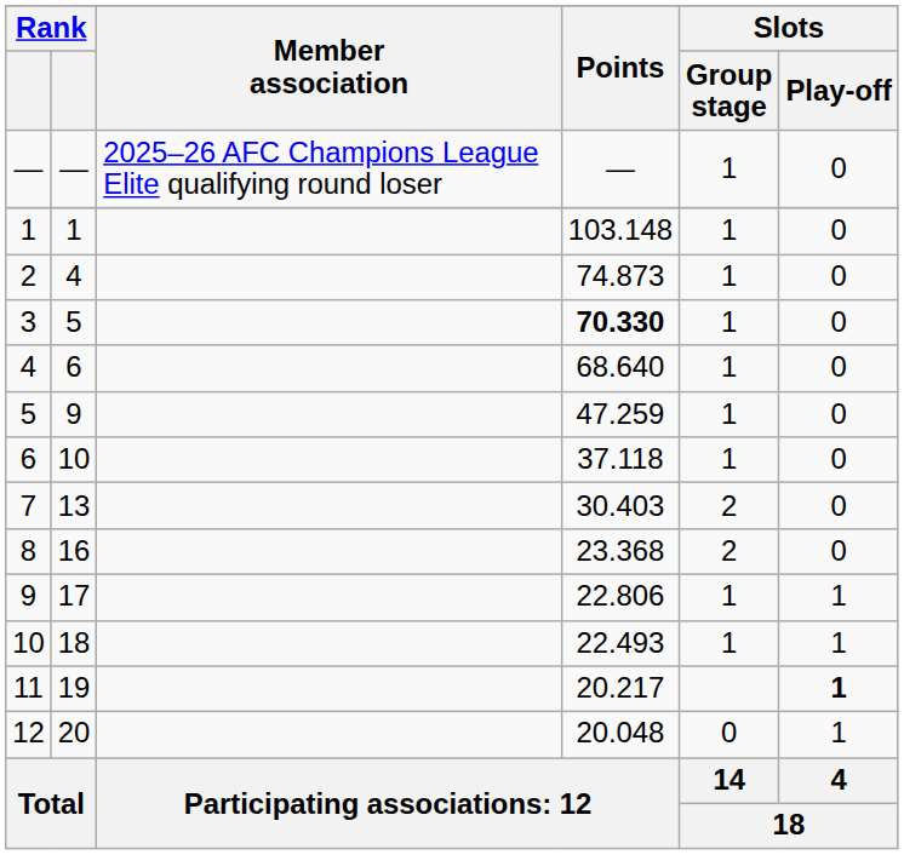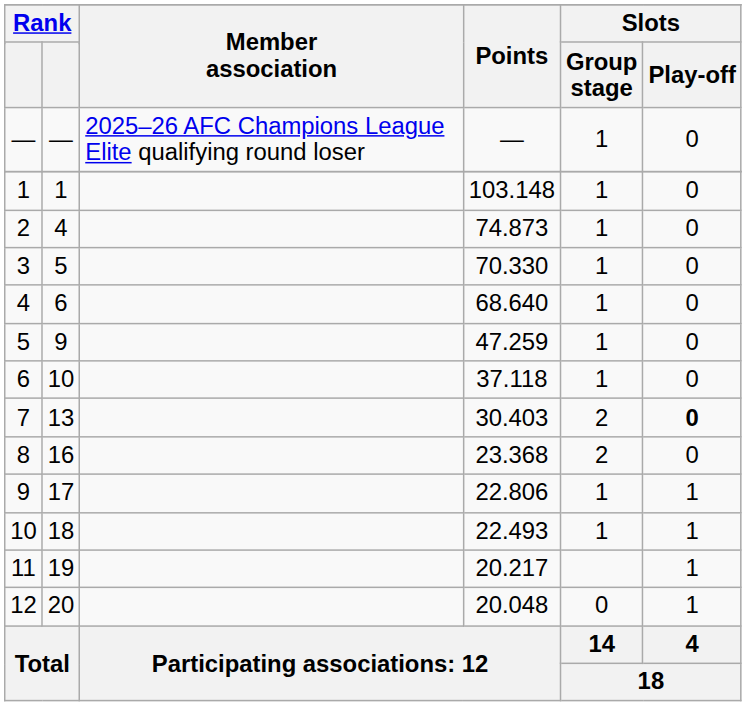3 | Points: bold -> normal
7 | Slots / Play-off: normal -> bold
11 | Slots / Play-off: bold -> normal
